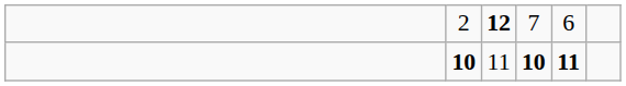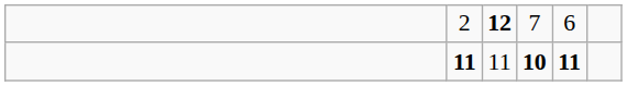row 2 | column 2: 10 -> 11
